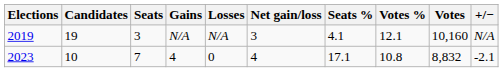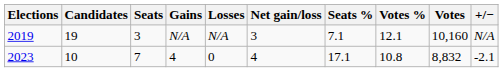row 2 | Seats %: 4.1 -> 7.1
